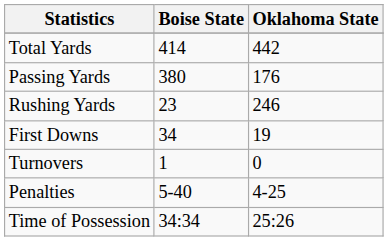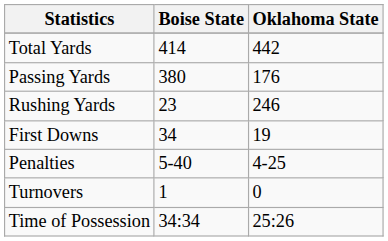rows swapped: Penalties <-> Turnovers
